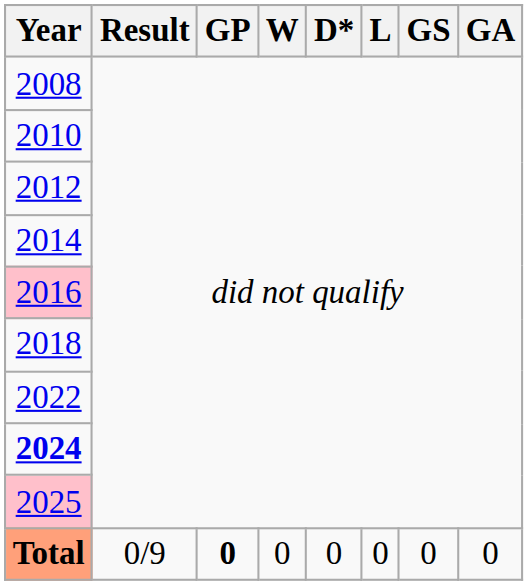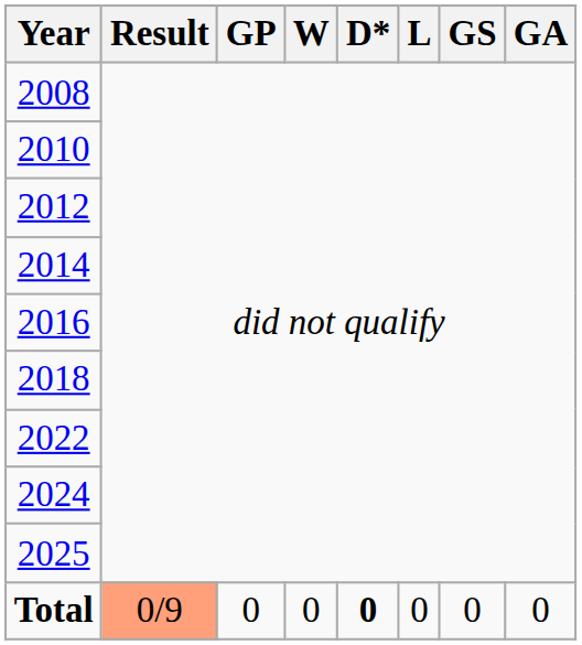2016 | Year: pink background -> no background
2024 | Year: bold -> normal
2025 | Year: pink background -> no background
Total | Year: lightsalmon background -> no background
Total | Result: no background -> lightsalmon background
Total | GP: bold -> normal
Total | D*: normal -> bold
